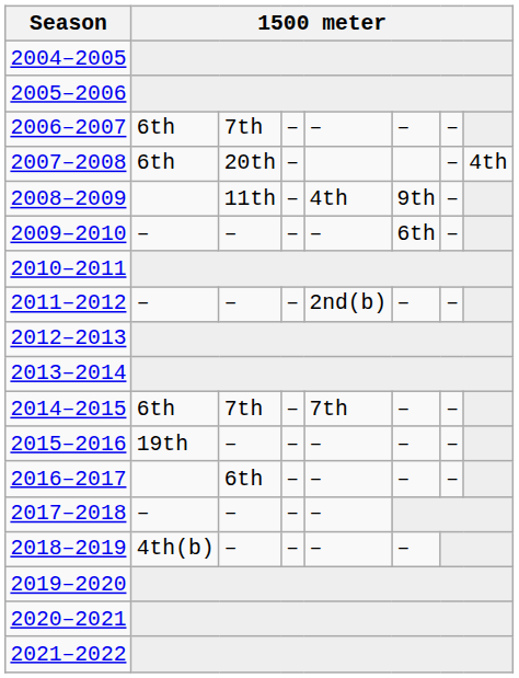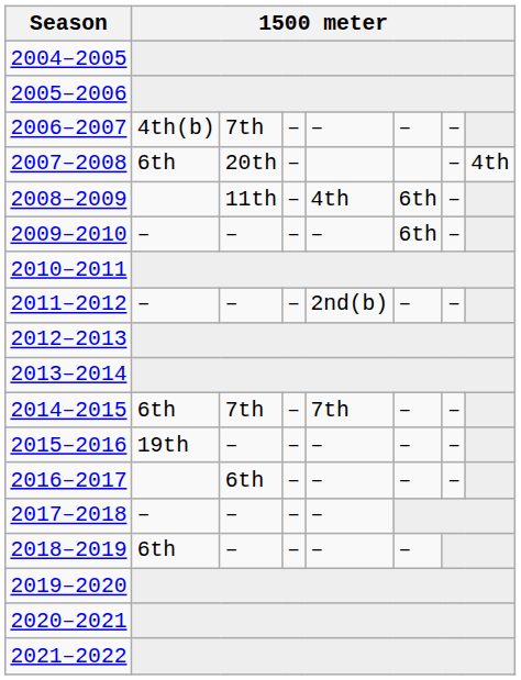2006–2007 | column 2: 6th -> 4th(b)
2008–2009 | column 6: 9th -> 6th
2018–2019 | column 2: 4th(b) -> 6th
